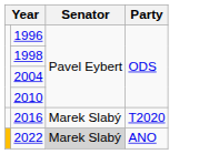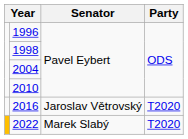2016 | Senator: Marek Slabý -> Jaroslav Větrovský
2022 | Senator: lightgrey background -> no background
2022 | Party: ANO -> T2020
